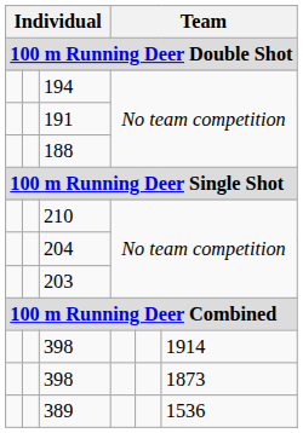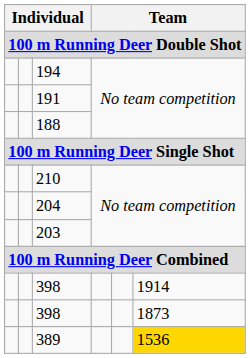389 | column 6: no background -> gold background
